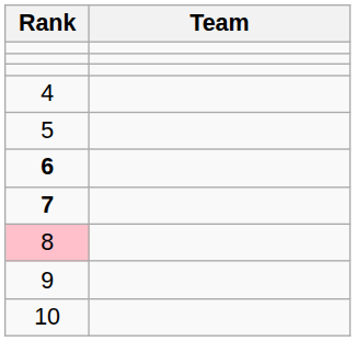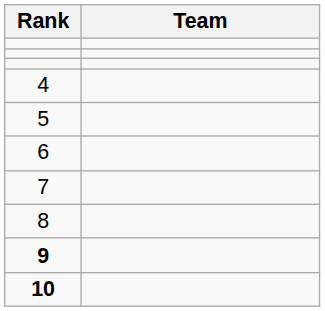row 7 | Rank: bold -> normal
row 8 | Rank: bold -> normal
row 9 | Rank: pink background -> no background
row 10 | Rank: normal -> bold
row 11 | Rank: normal -> bold
